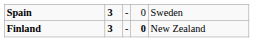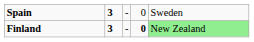Finland | column 5: no background -> lightgreen background
